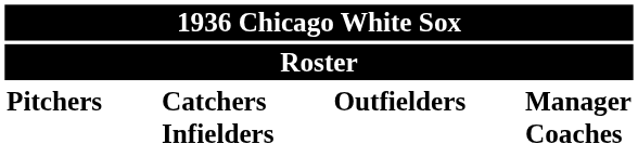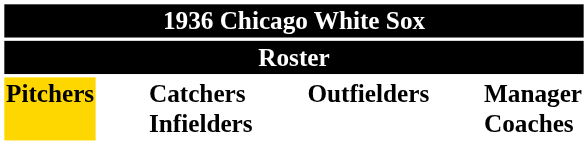Pitchers | column 1: no background -> gold background
